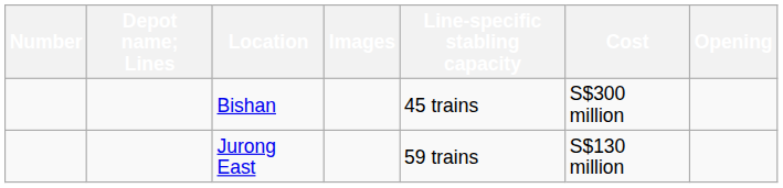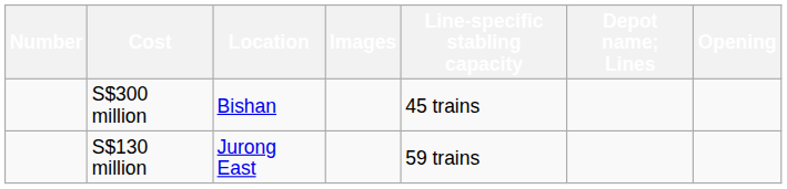columns swapped: Depot name; Lines <-> Cost
